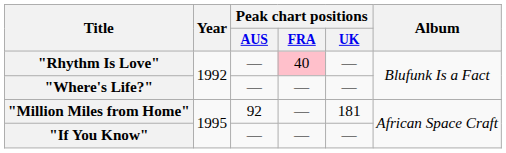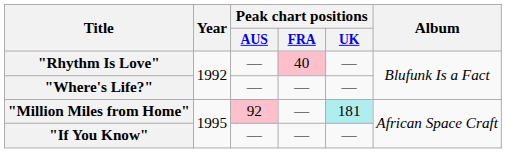"Million Miles from Home" | Peak chart positions / AUS: no background -> pink background
"Million Miles from Home" | Peak chart positions / UK: no background -> paleturquoise background
